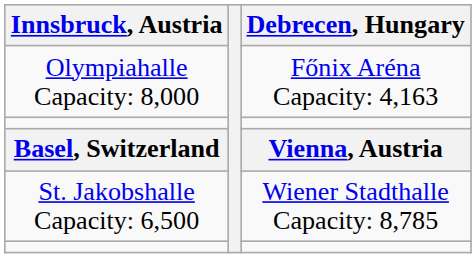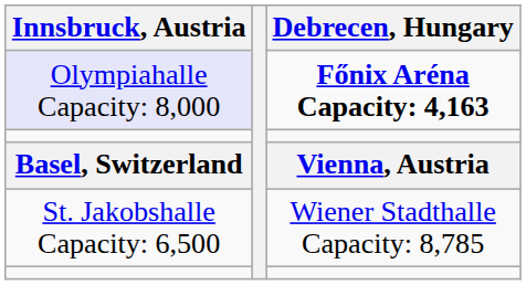Olympiahalle Capacity: 8,000 | Innsbruck, Austria: no background -> lavender background
Olympiahalle Capacity: 8,000 | Debrecen, Hungary: normal -> bold
